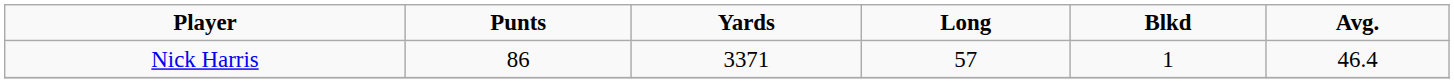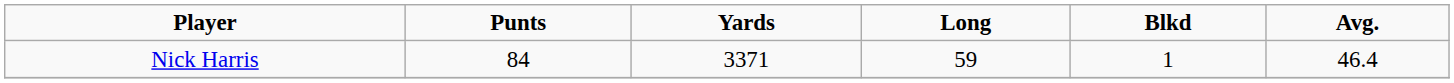Nick Harris | Punts: 86 -> 84
Nick Harris | Long: 57 -> 59
